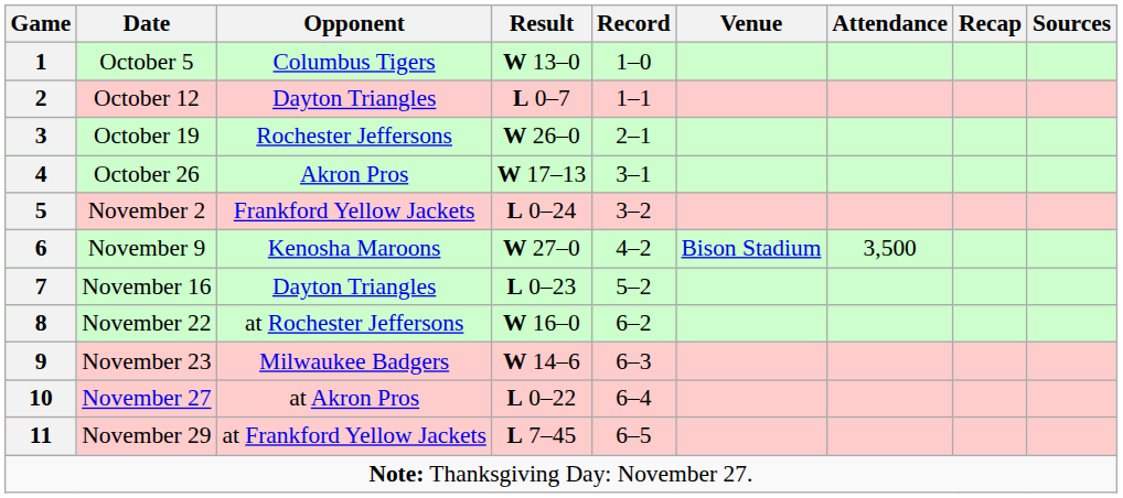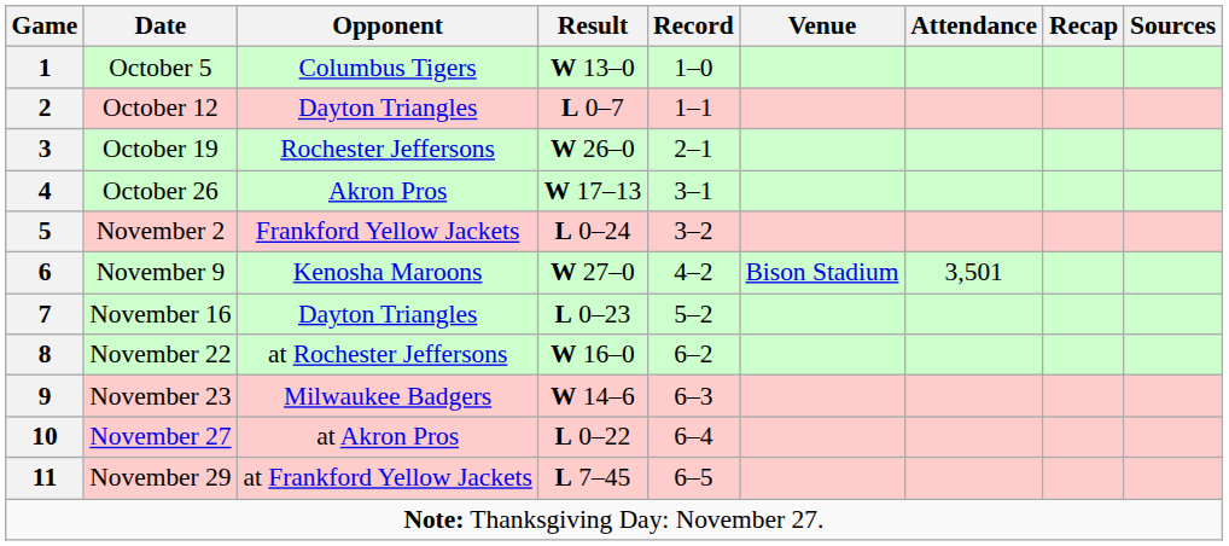6 | Attendance: 3,500 -> 3,501
